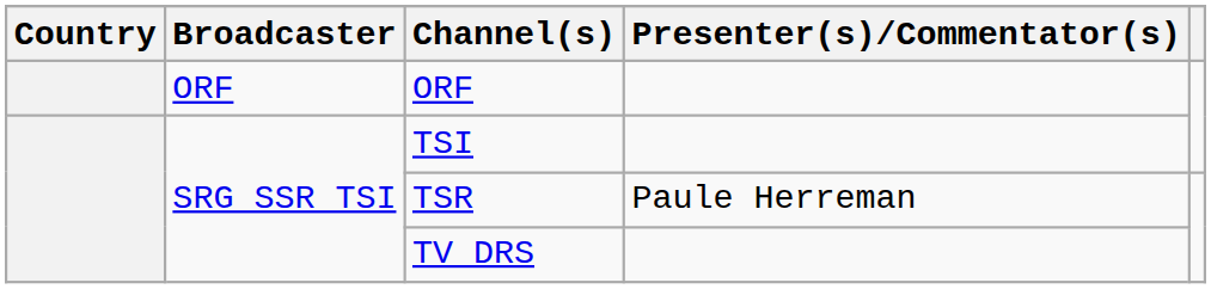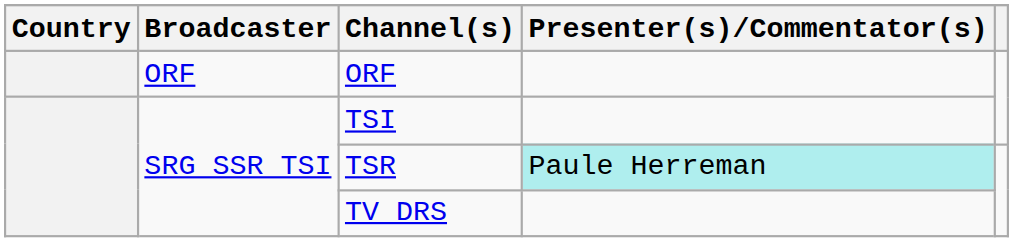TSR | Presenter(s)/Commentator(s): no background -> paleturquoise background
